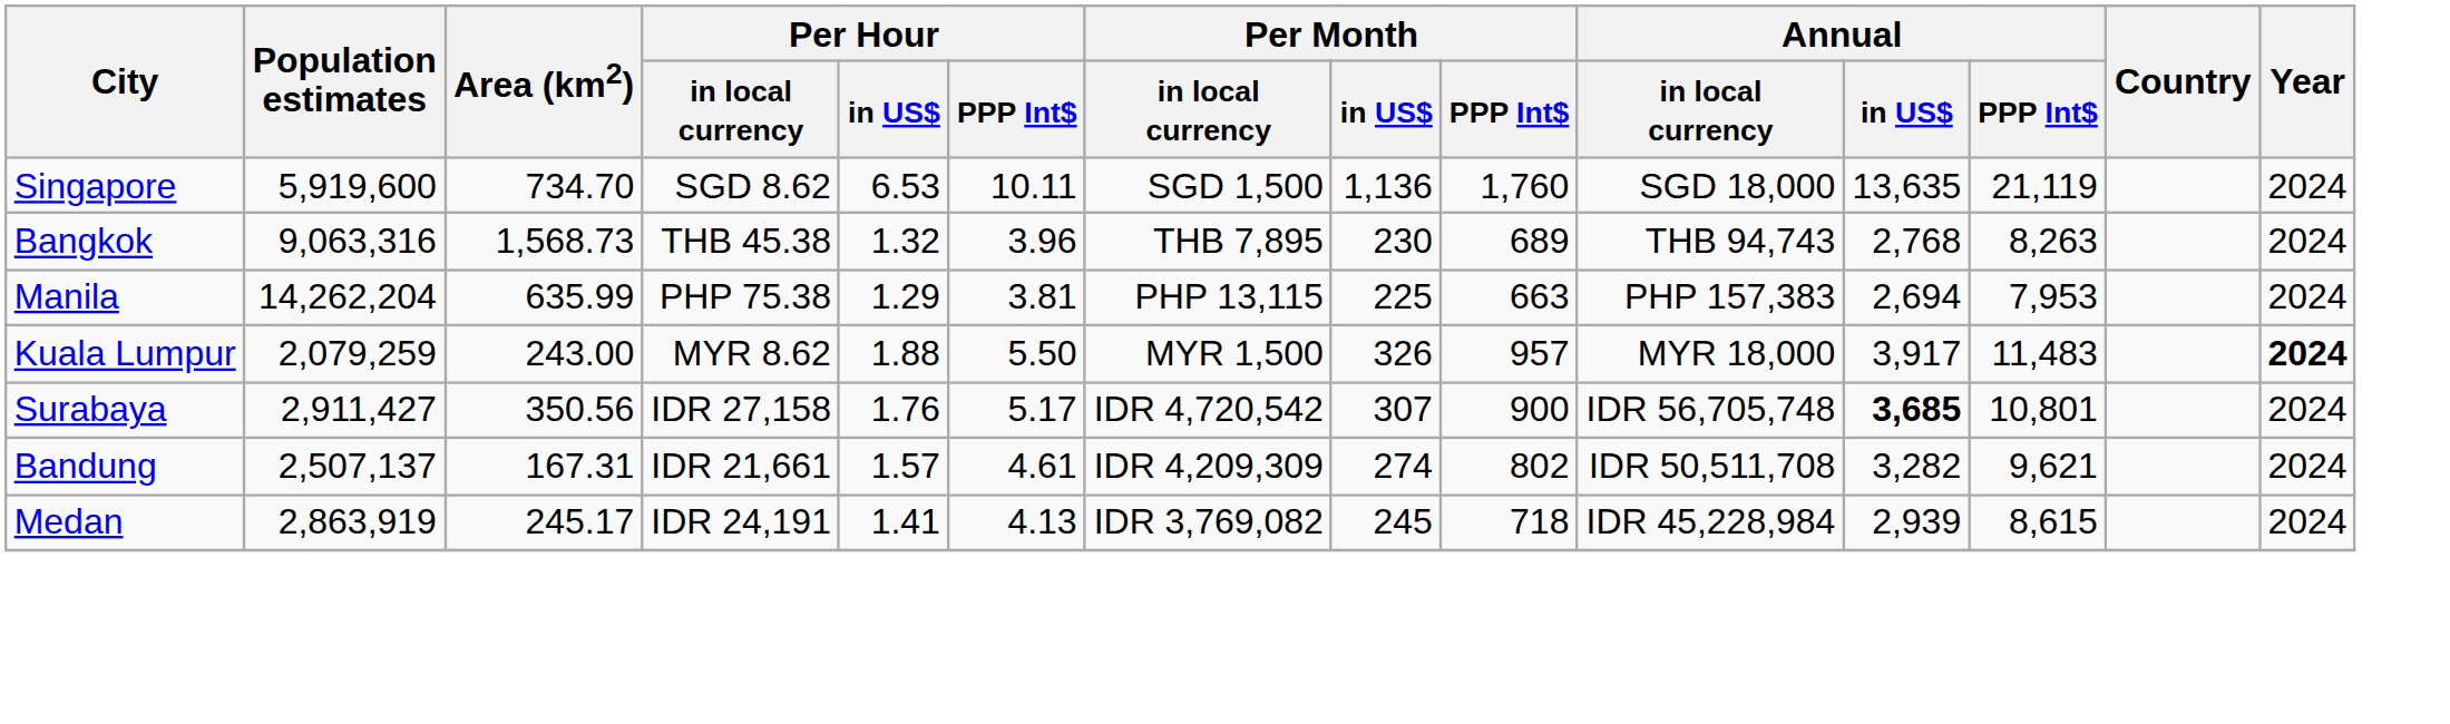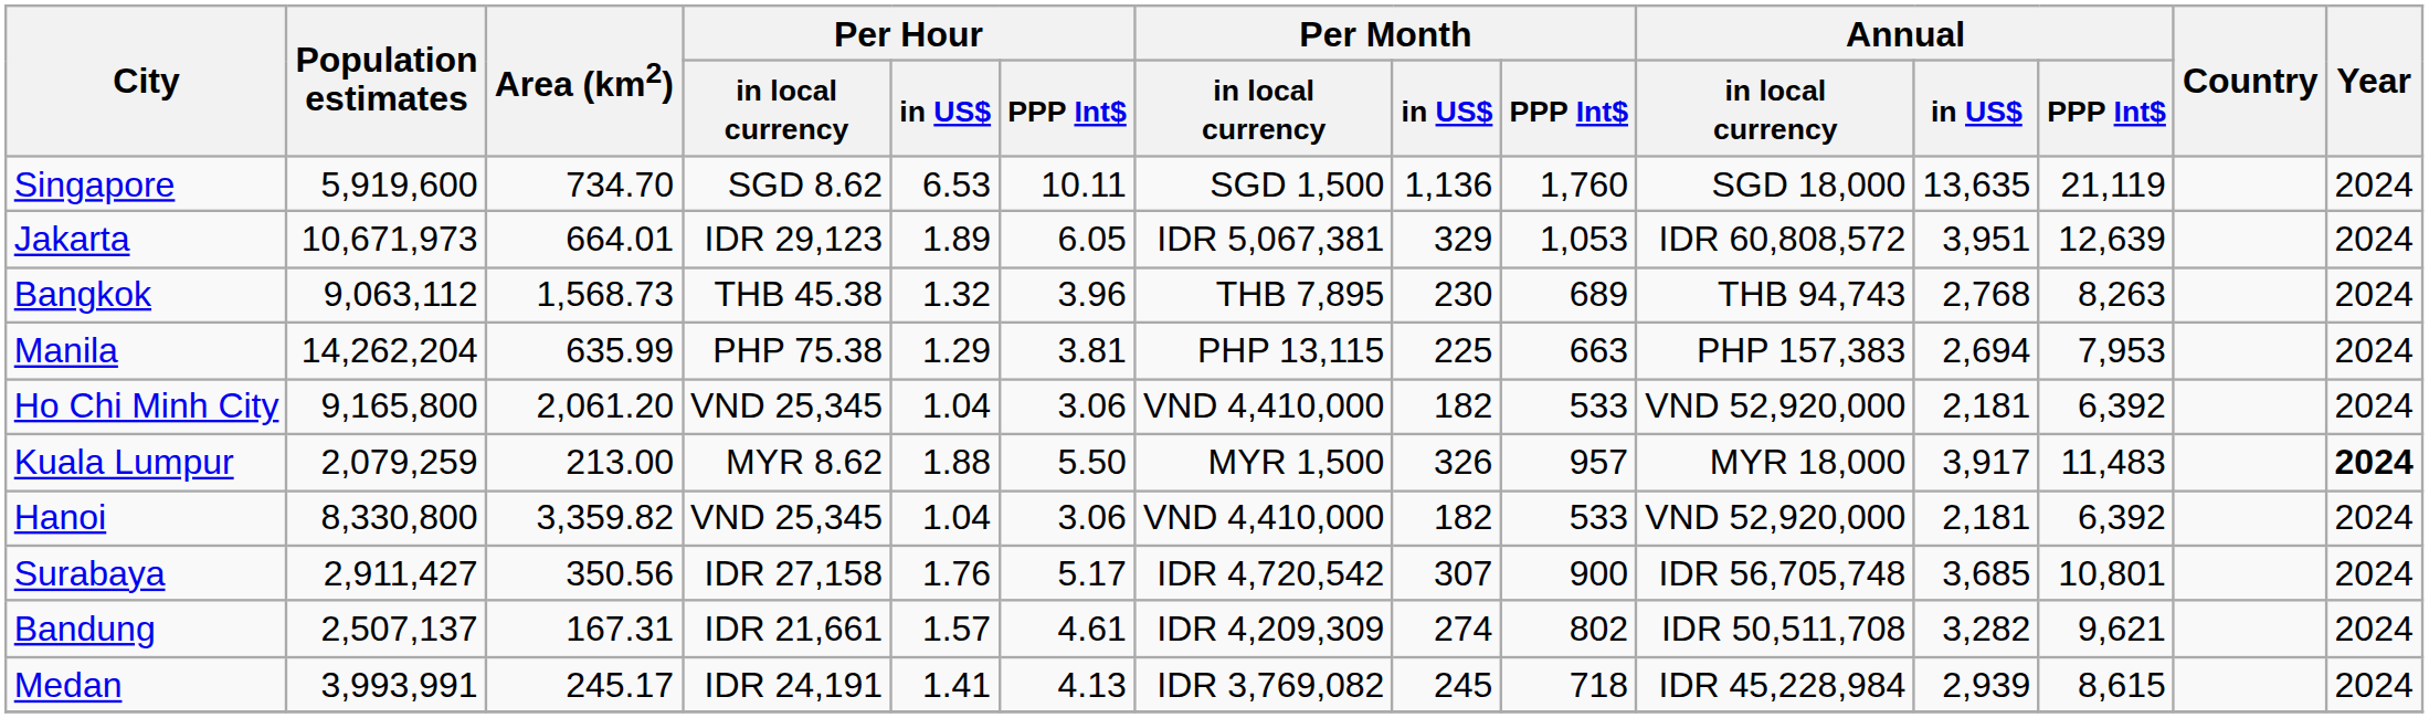+ row: Jakarta | 10,671,973 | 664.01 | IDR 29,123 | 1.89 | 6.05 | IDR 5,067,381 | 329 | 1,053 | IDR 60,808,572 | 3,951 | 12,639 | 2024
Bangkok | Population estimates: 9,063,316 -> 9,063,112
+ row: Ho Chi Minh City | 9,165,800 | 2,061.20 | VND 25,345 | 1.04 | 3.06 | VND 4,410,000 | 182 | 533 | VND 52,920,000 | 2,181 | 6,392 | 2024
Kuala Lumpur | Area (km2): 243.00 -> 213.00
+ row: Hanoi | 8,330,800 | 3,359.82 | VND 25,345 | 1.04 | 3.06 | VND 4,410,000 | 182 | 533 | VND 52,920,000 | 2,181 | 6,392 | 2024
Surabaya | Annual / in US$: bold -> normal
Medan | Population estimates: 2,863,919 -> 3,993,991
